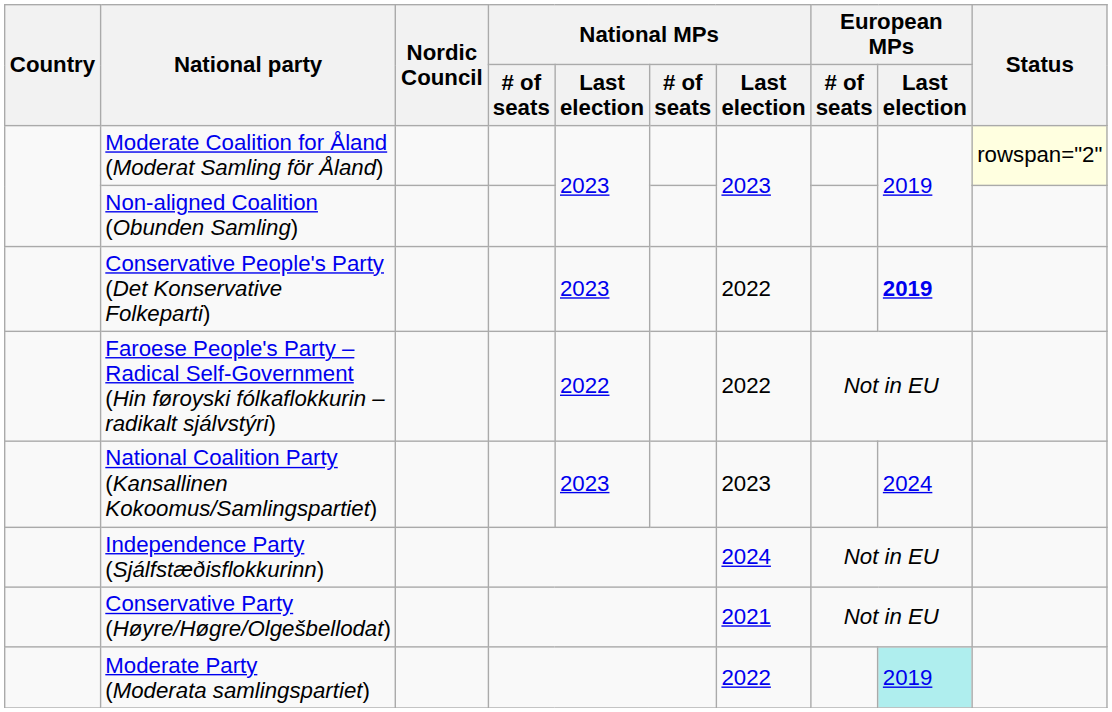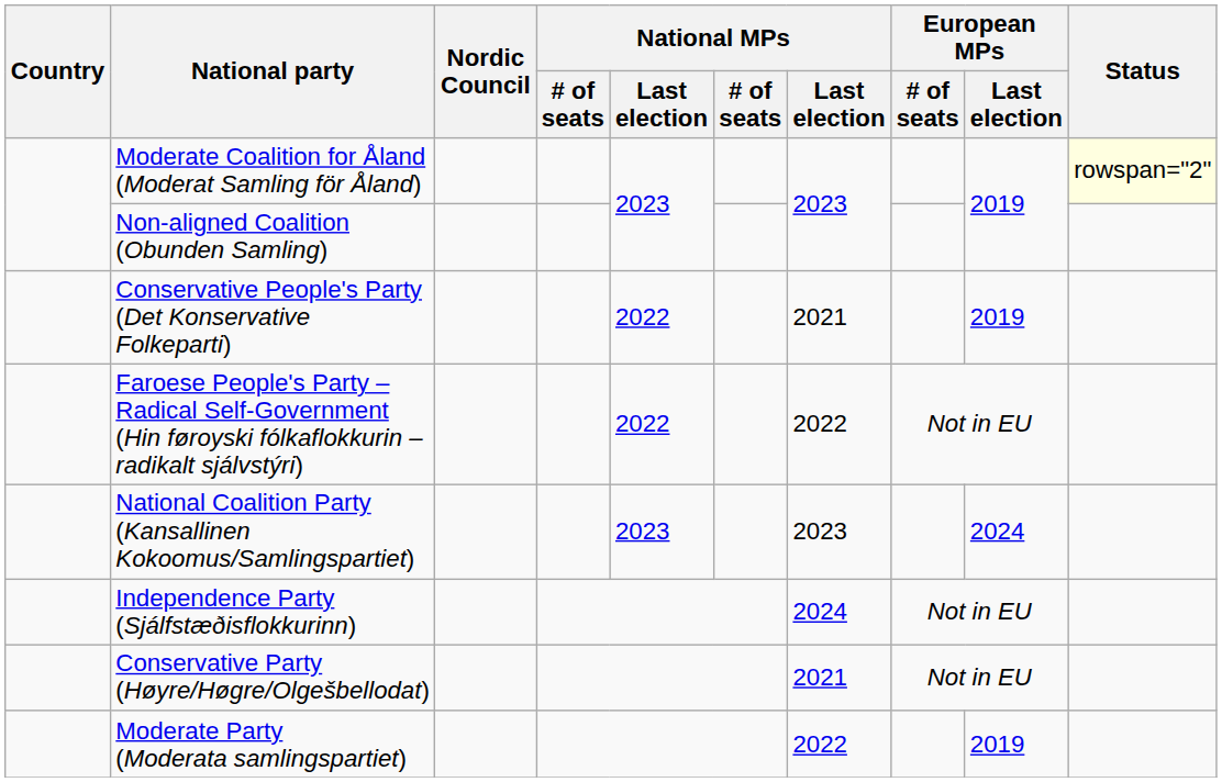Conservative People's Party (Det Konservative Folkeparti) | column 5: 2023 -> 2022
Conservative People's Party (Det Konservative Folkeparti) | column 7: 2022 -> 2021
Conservative People's Party (Det Konservative Folkeparti) | European MPs / Last election: bold -> normal
Moderate Party (Moderata samlingspartiet) | European MPs / Last election: paleturquoise background -> no background
